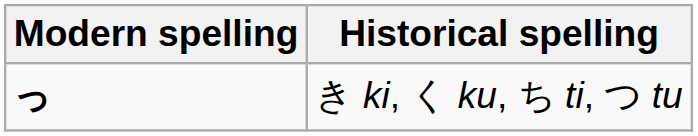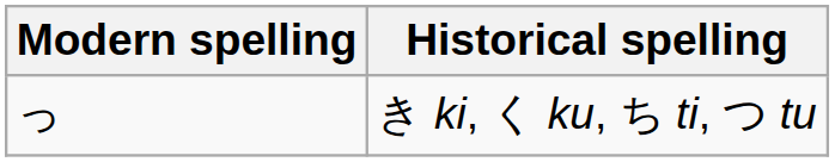き ki, く ku, ち ti, つ tu | Modern spelling: bold -> normal
